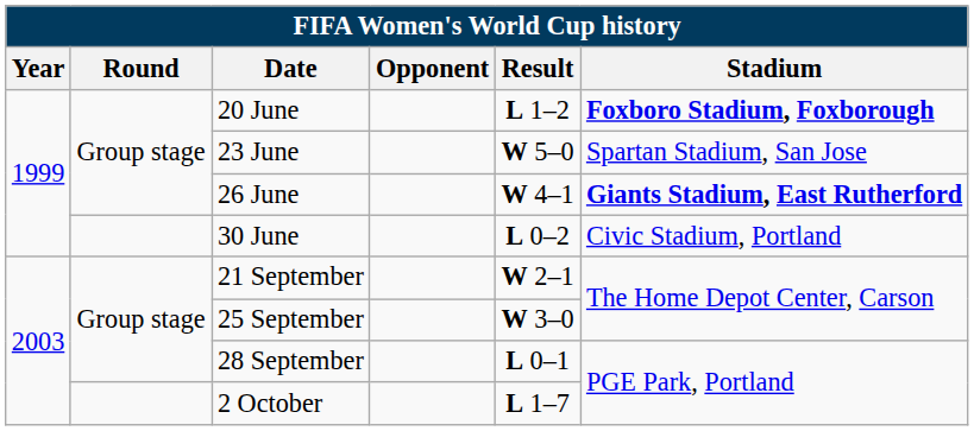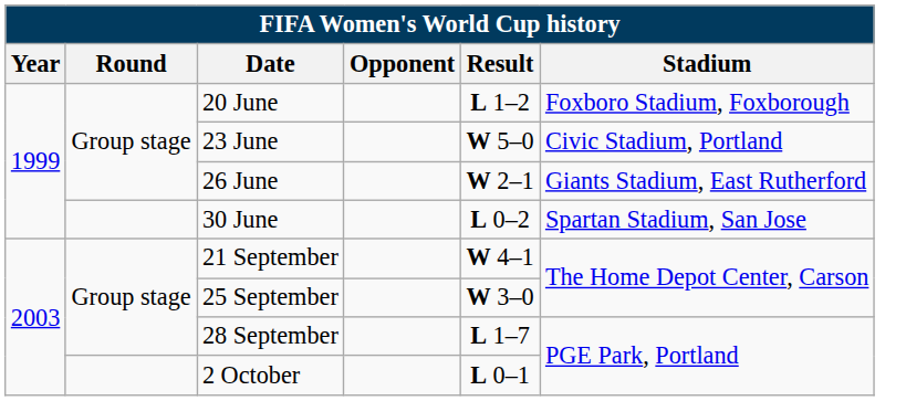20 June | Stadium: bold -> normal
23 June | Stadium: Spartan Stadium, San Jose -> Civic Stadium, Portland
26 June | Result: W 4–1 -> W 2–1
26 June | Stadium: bold -> normal
30 June | Stadium: Civic Stadium, Portland -> Spartan Stadium, San Jose
21 September | Result: W 2–1 -> W 4–1
28 September | Result: L 0–1 -> L 1–7
2 October | Result: L 1–7 -> L 0–1
